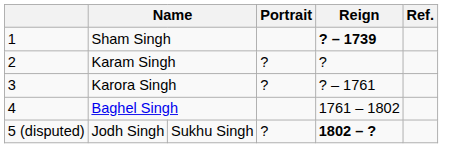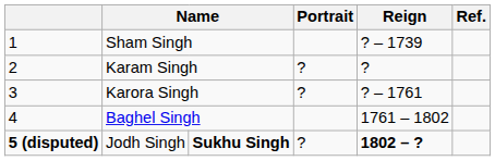Sham Singh | Reign: bold -> normal
Jodh Singh | column 1: normal -> bold
Jodh Singh | column 3: normal -> bold
